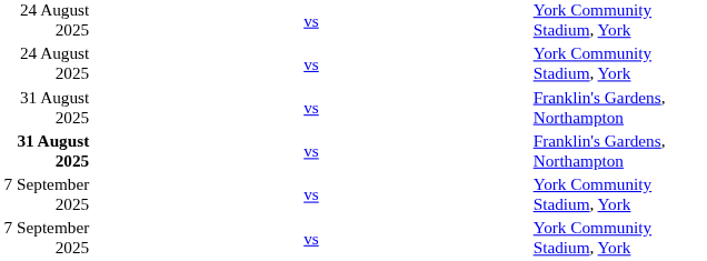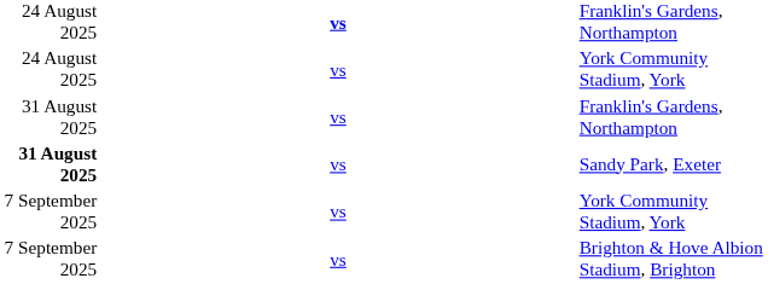row 1 | column 2: normal -> bold
row 1 | column 3: York Community Stadium, York -> Franklin's Gardens, Northampton
row 4 | column 3: Franklin's Gardens, Northampton -> Sandy Park, Exeter
row 6 | column 3: York Community Stadium, York -> Brighton & Hove Albion Stadium, Brighton
